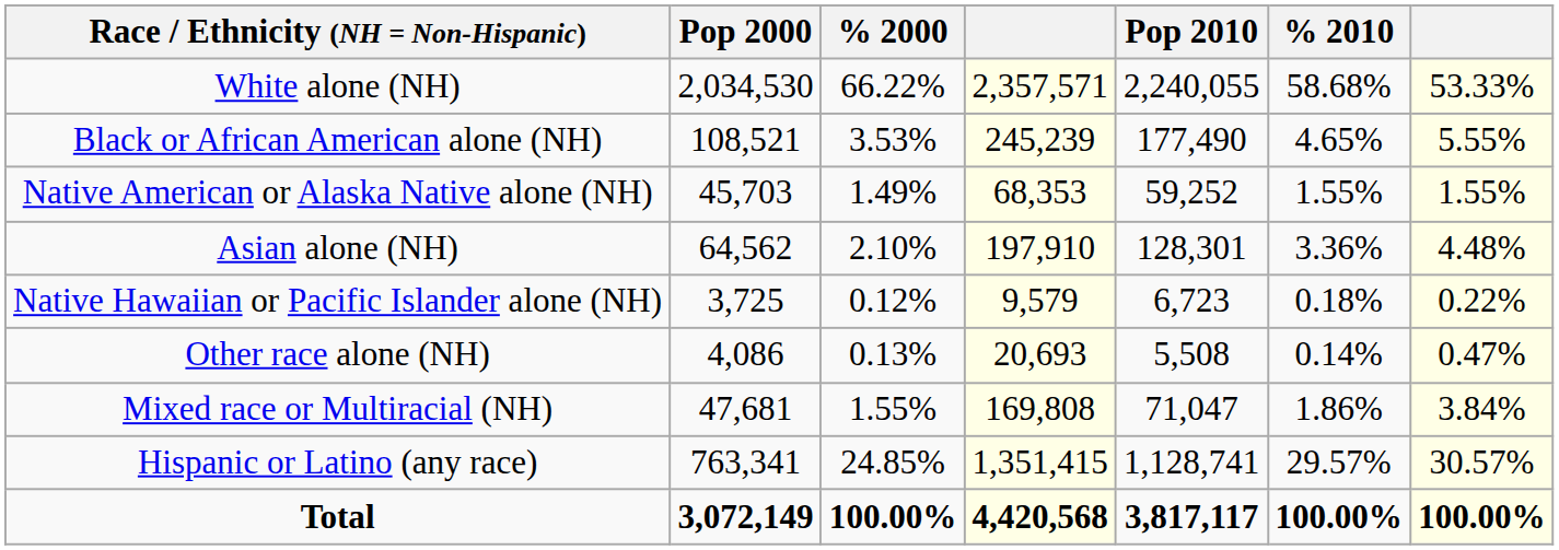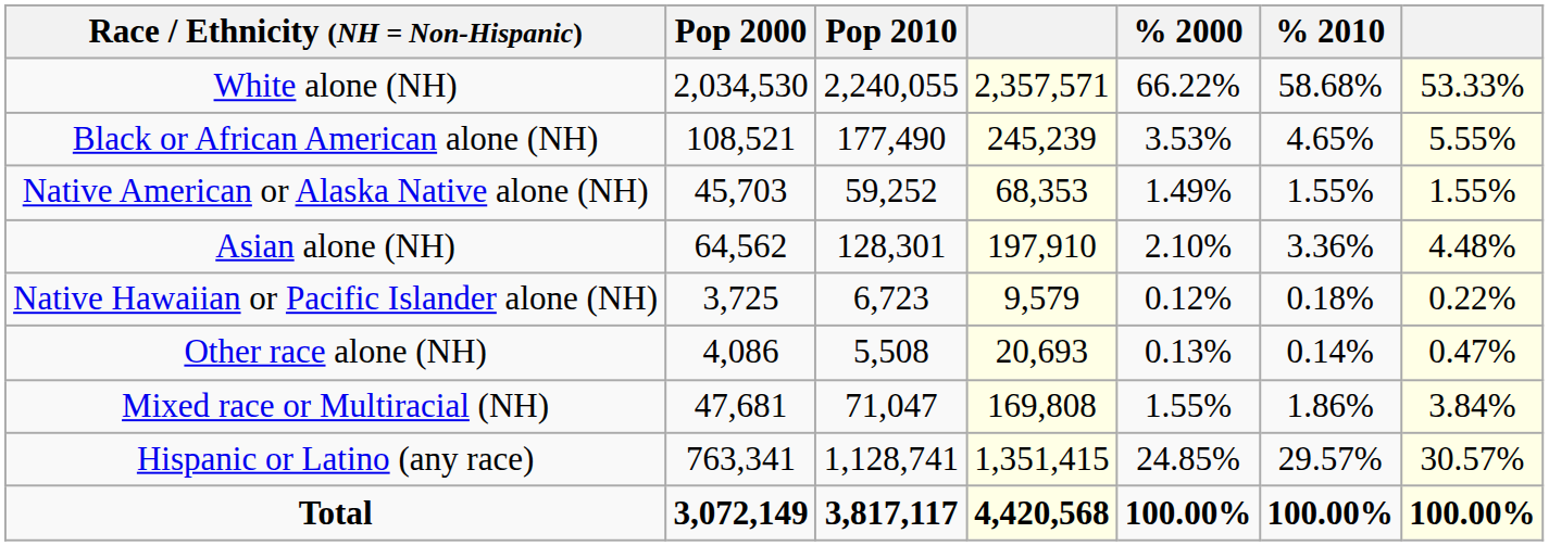columns swapped: Pop 2010 <-> % 2000
